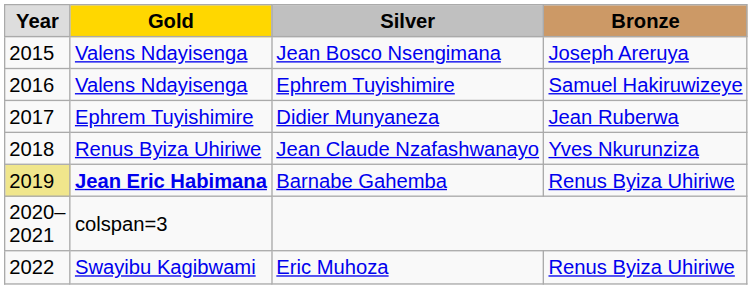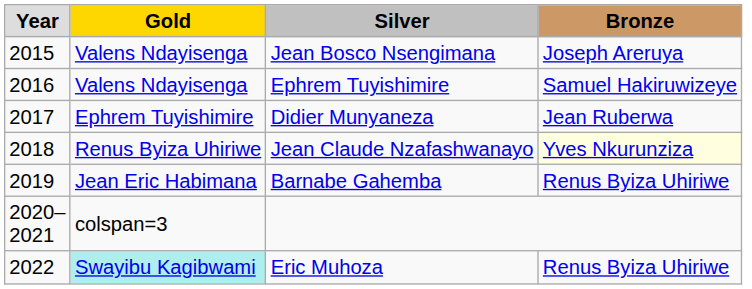Jean Claude Nzafashwanayo | Bronze: no background -> lightyellow background
Barnabe Gahemba | Year: khaki background -> no background
Barnabe Gahemba | Gold: bold -> normal
Eric Muhoza | Gold: no background -> paleturquoise background
